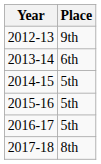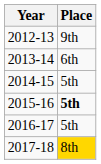2015-16 | Place: normal -> bold
2017-18 | Place: no background -> gold background
